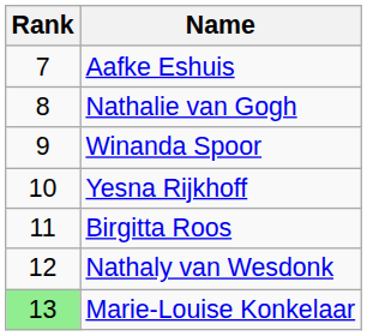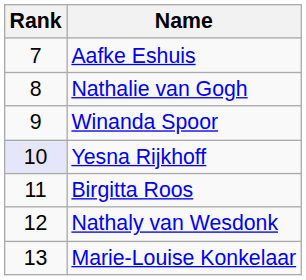Yesna Rijkhoff | Rank: no background -> lavender background
Marie-Louise Konkelaar | Rank: lightgreen background -> no background
